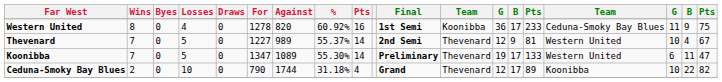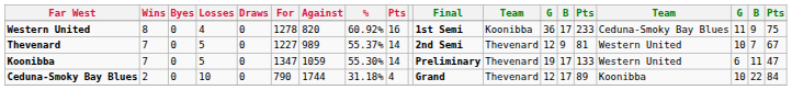row 3 | column 18: 4 -> 7
row 4 | Against: 1089 -> 1059
row 5 | column 19: 82 -> 84
